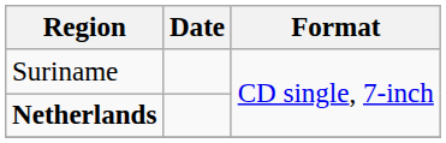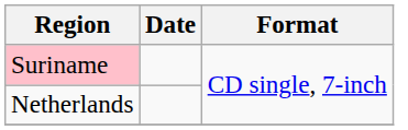Suriname | Region: no background -> pink background
Netherlands | Region: bold -> normal
